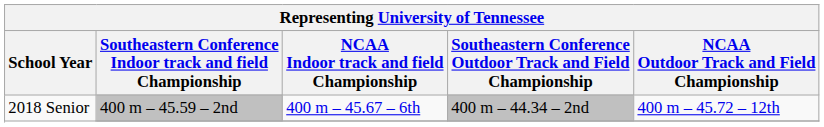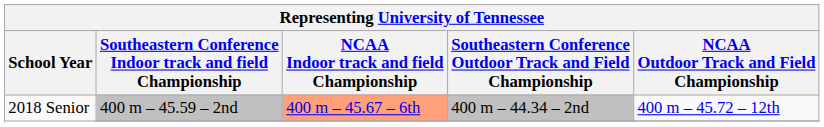2018 Senior / 400 m – 45.59 – 2nd | NCAA Indoor track and field Championship: no background -> lightsalmon background
